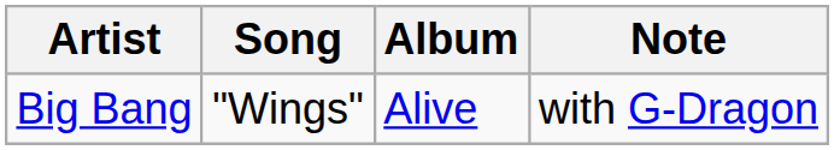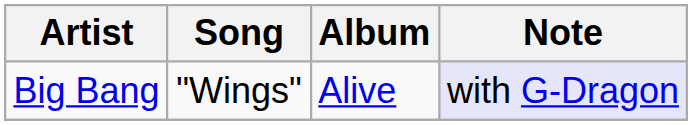Big Bang | Note: no background -> lavender background
